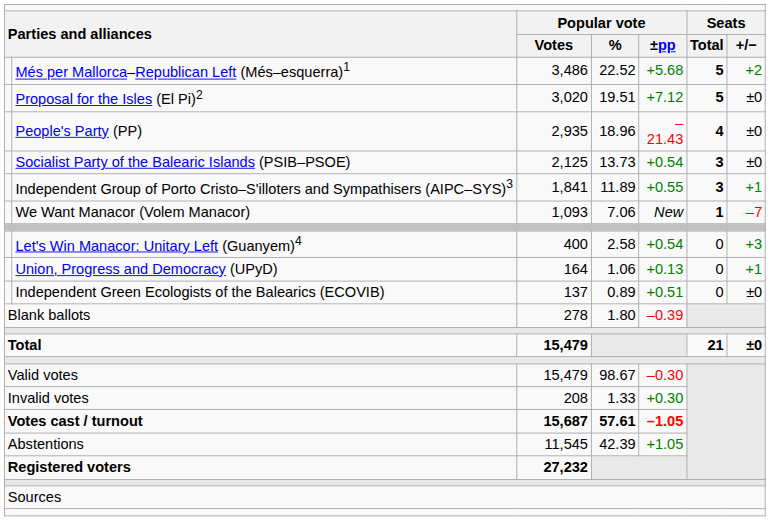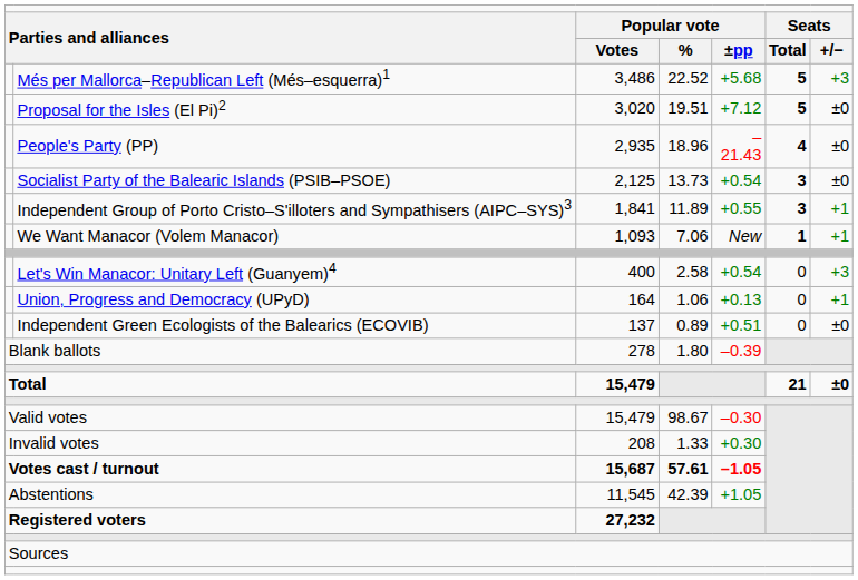Més per Mallorca–Republican Left (Més–esquerra)1 | column 7: +2 -> +3
We Want Manacor (Volem Manacor) | column 7: –7 -> +1
